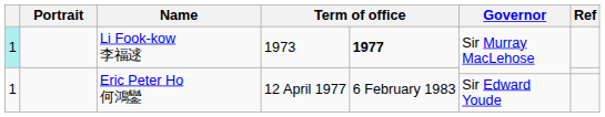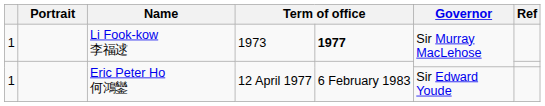Li Fook-kow 李福逑 | column 1: paleturquoise background -> no background
